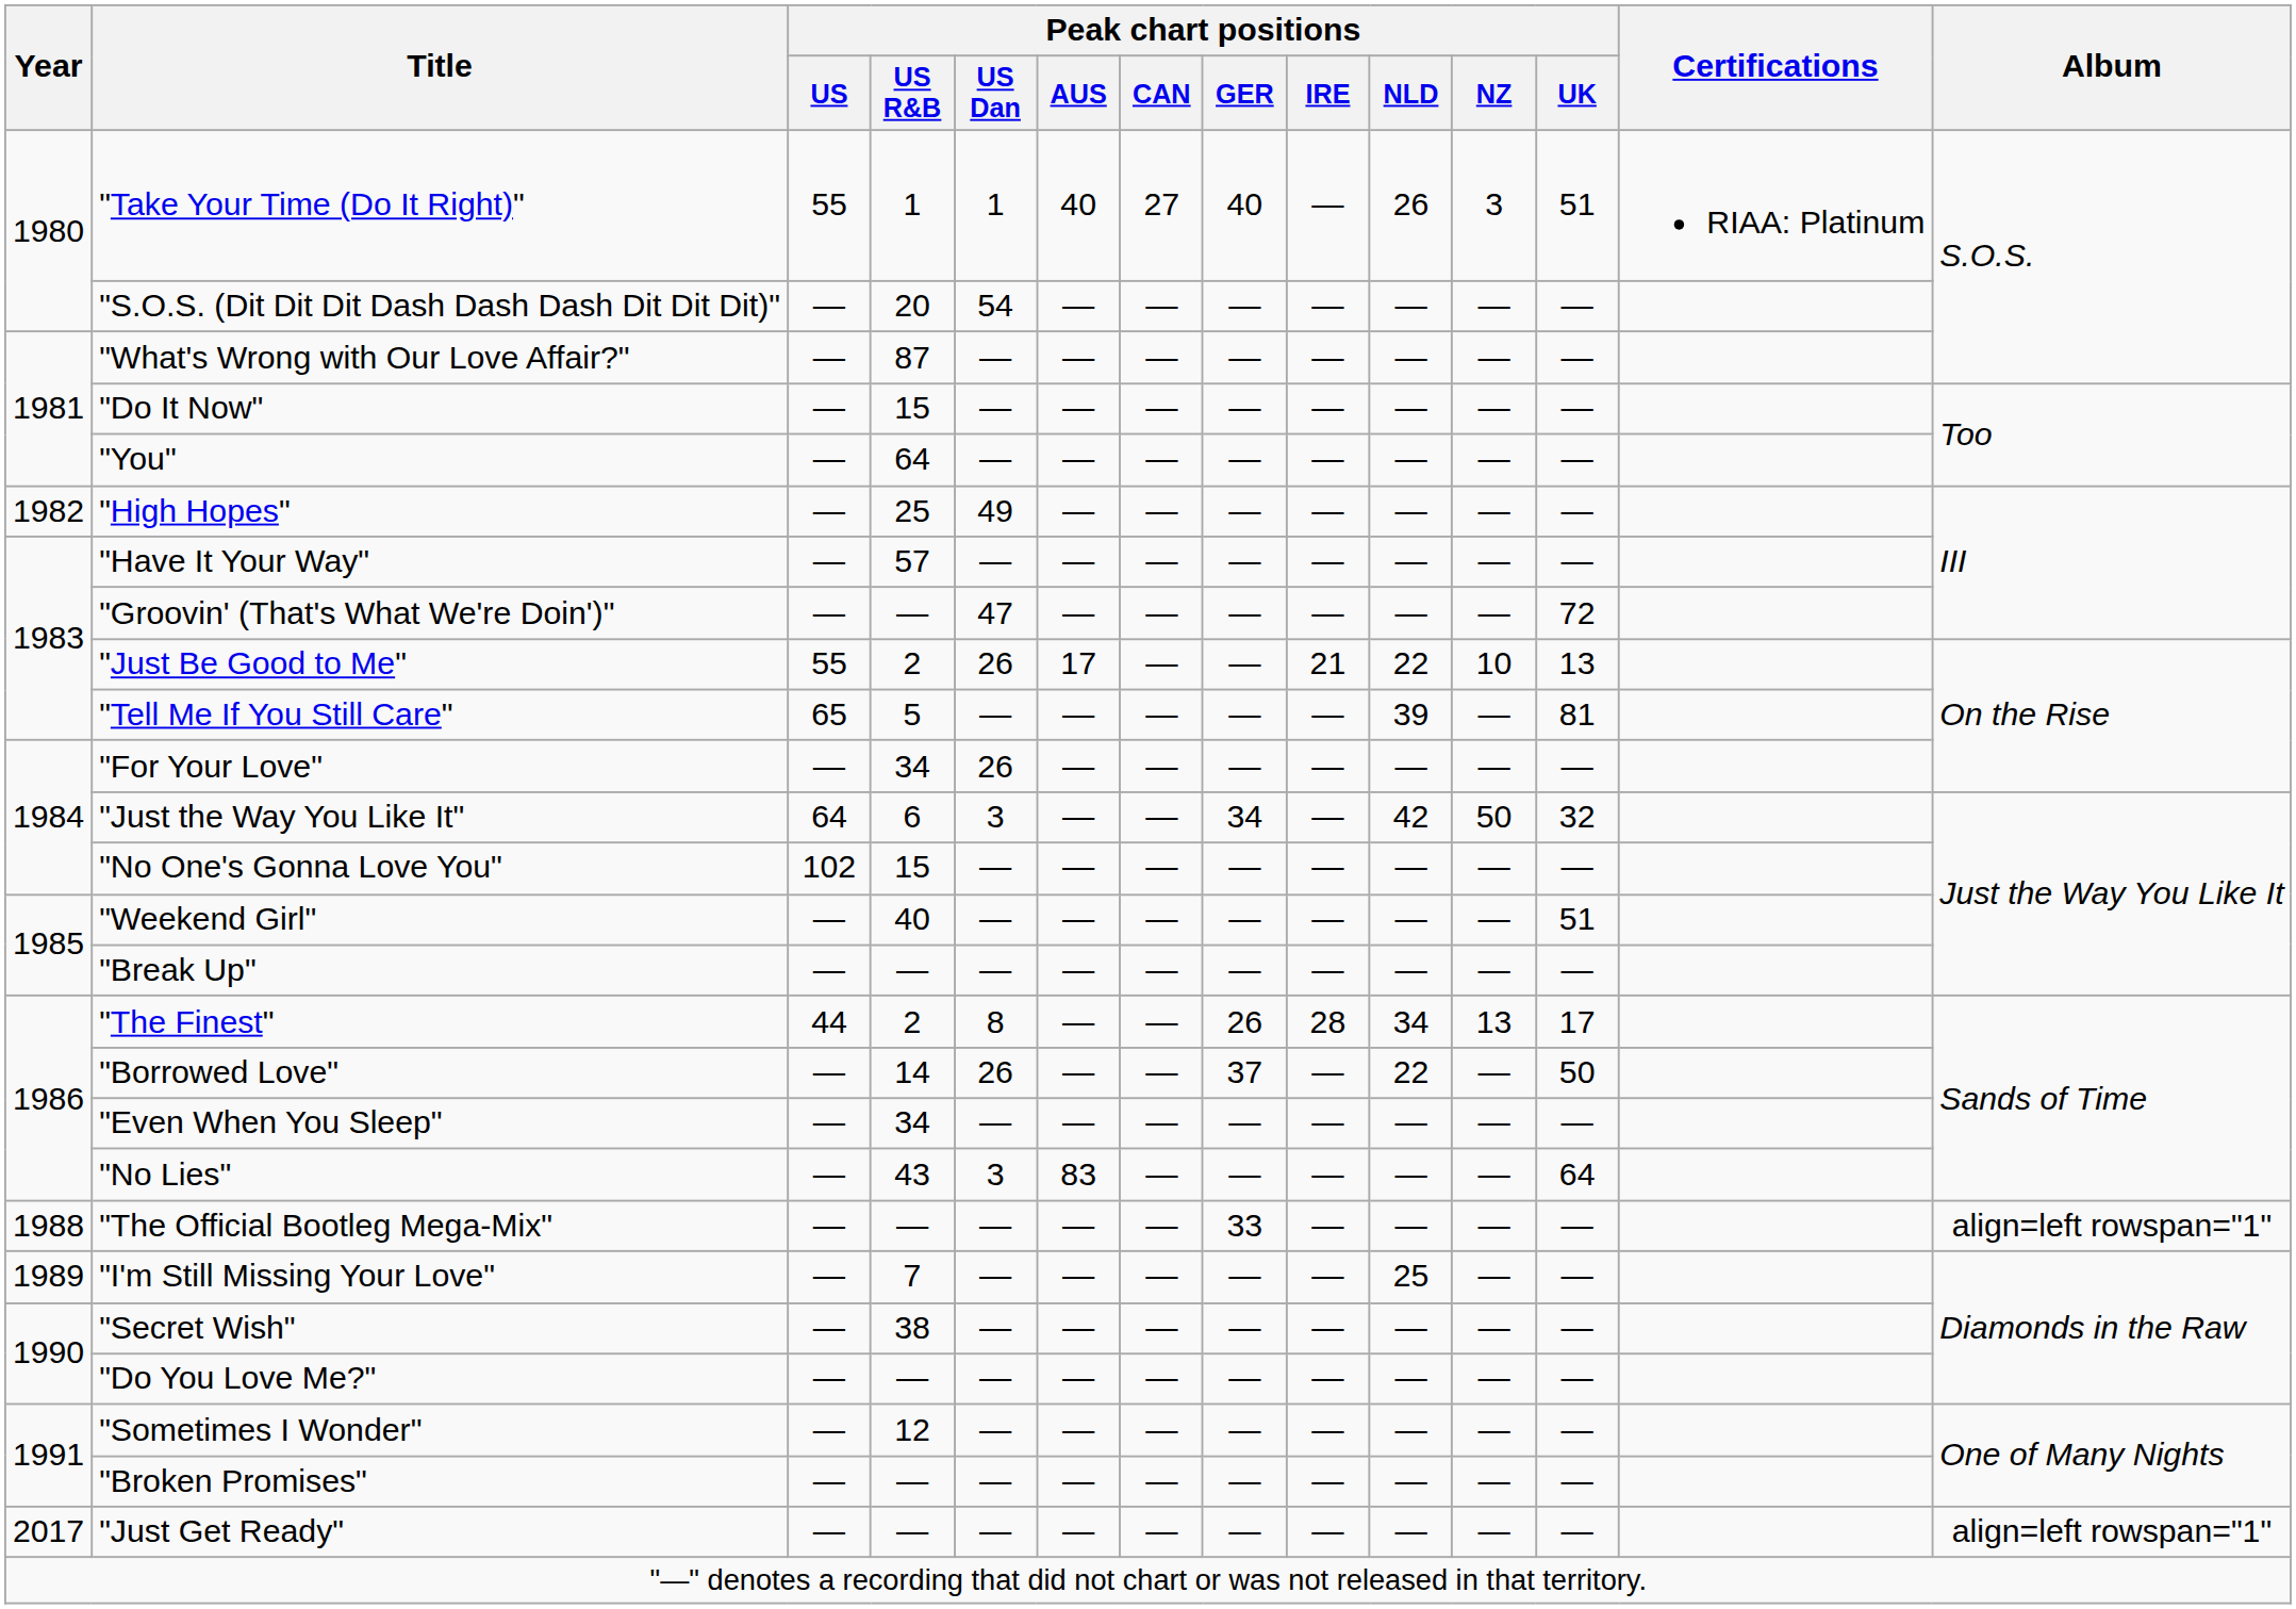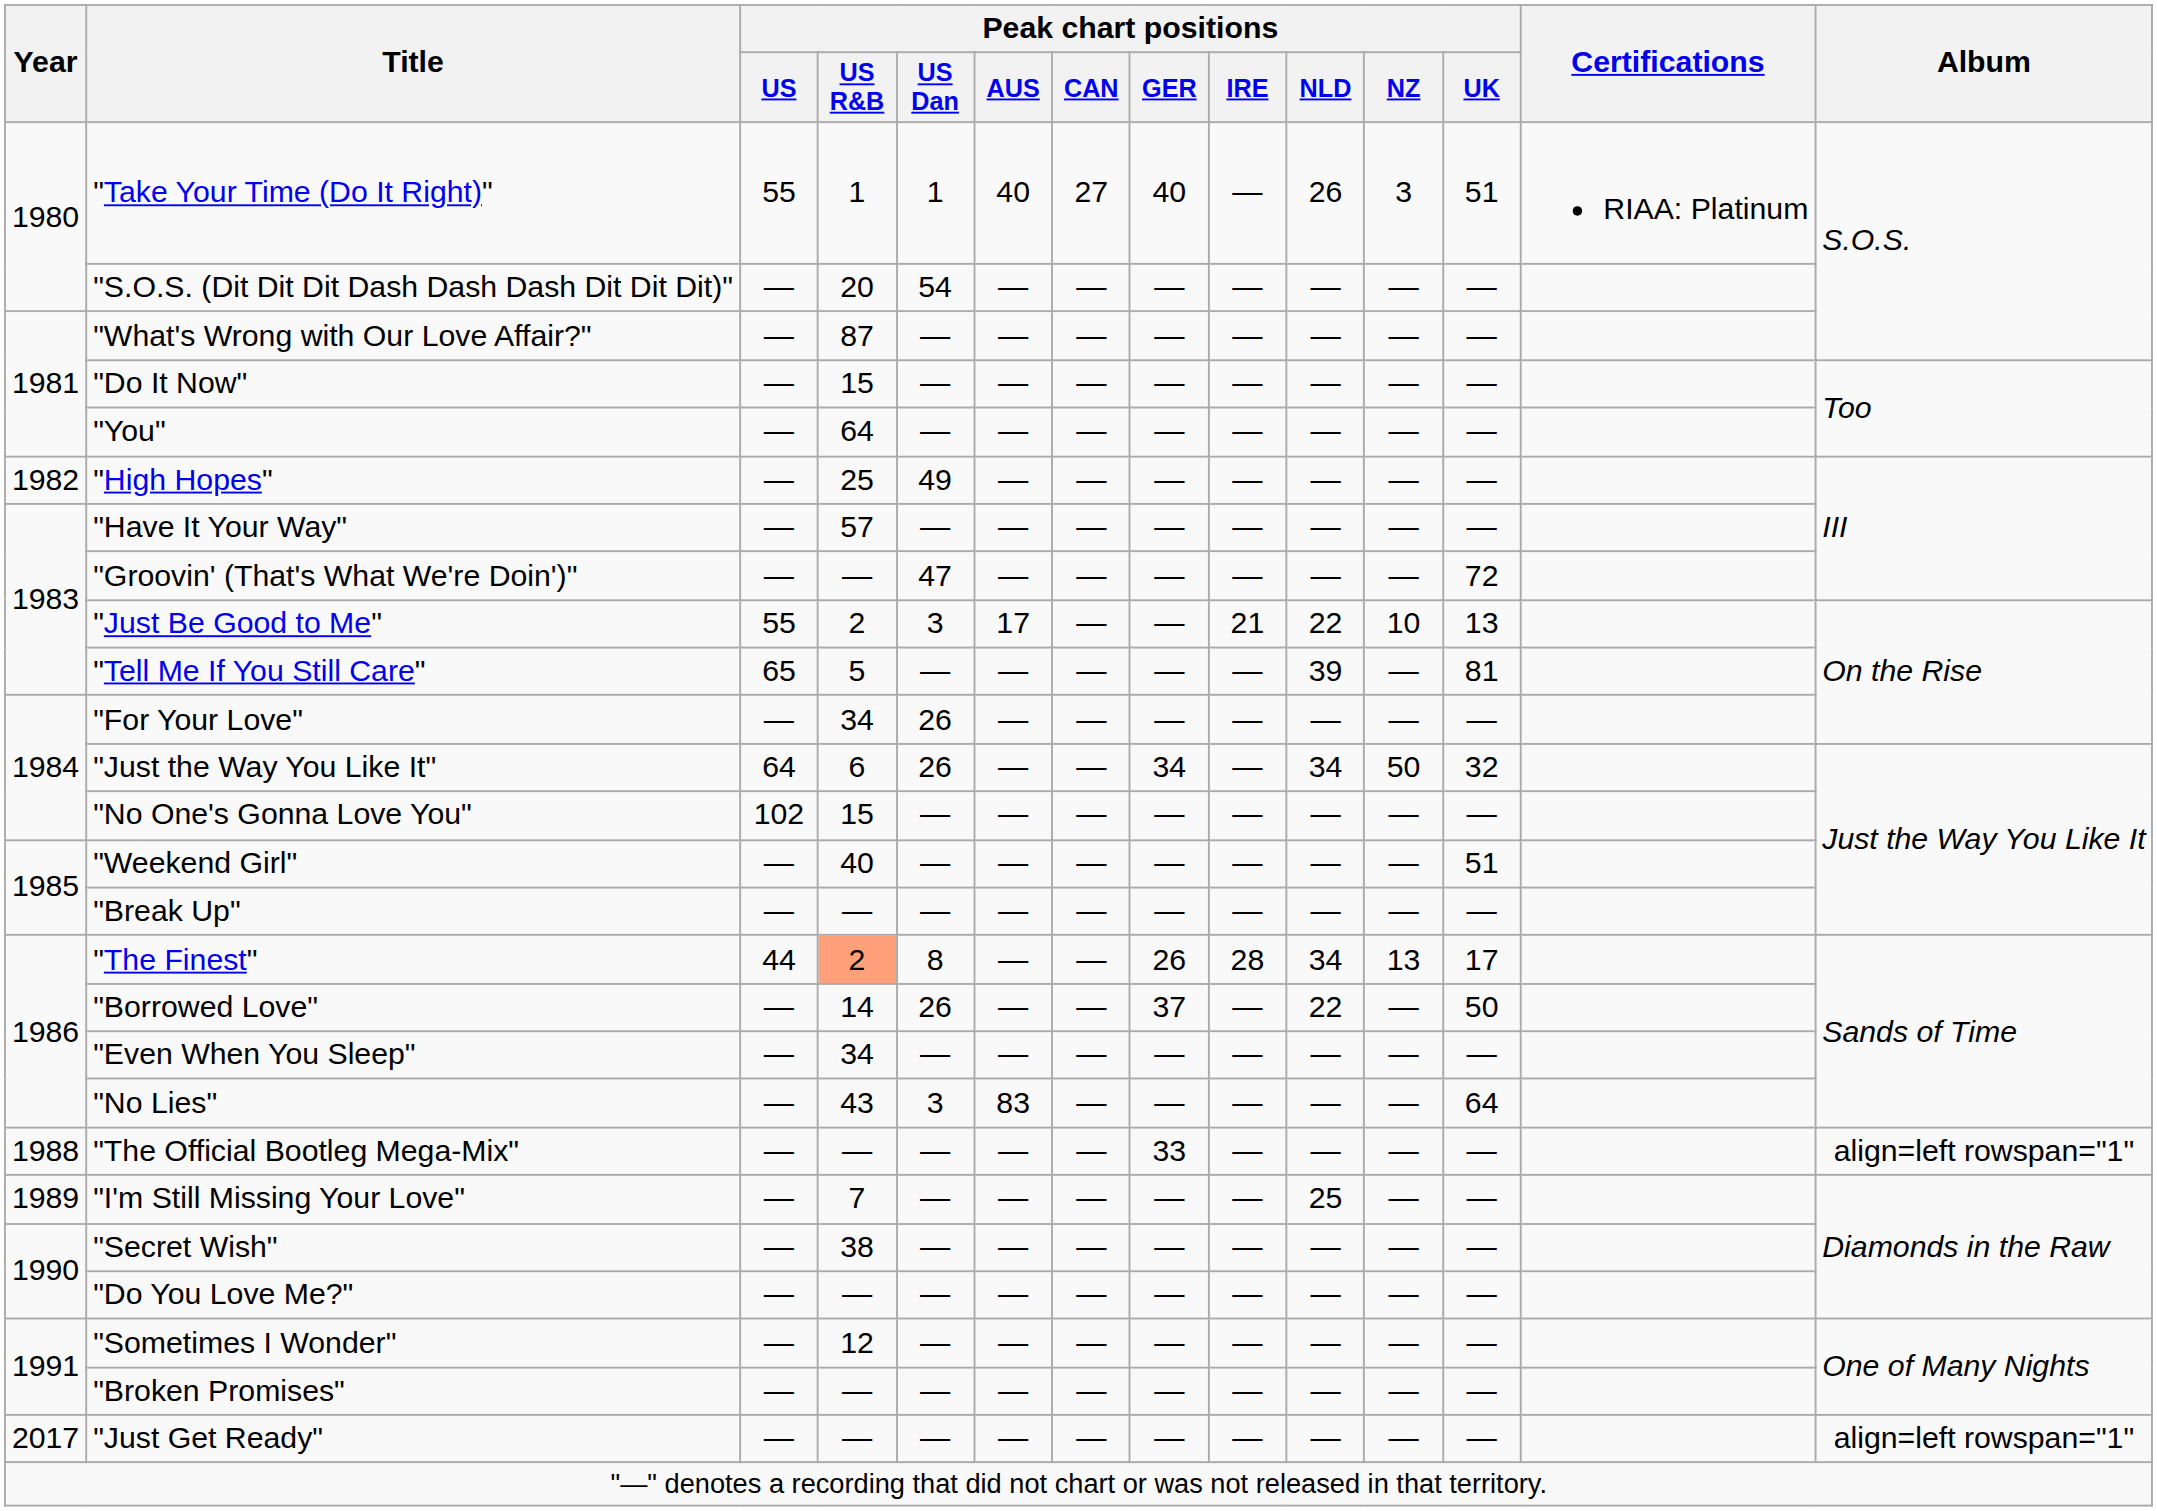"Just Be Good to Me" | Peak chart positions / US Dan: 26 -> 3
"Just the Way You Like It" | Peak chart positions / US Dan: 3 -> 26
"Just the Way You Like It" | Peak chart positions / NLD: 42 -> 34
"The Finest" | Peak chart positions / US R&B: no background -> lightsalmon background
